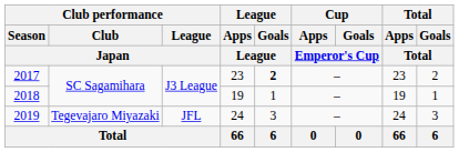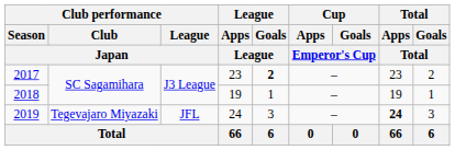2019 | Total / Apps / Total: normal -> bold
